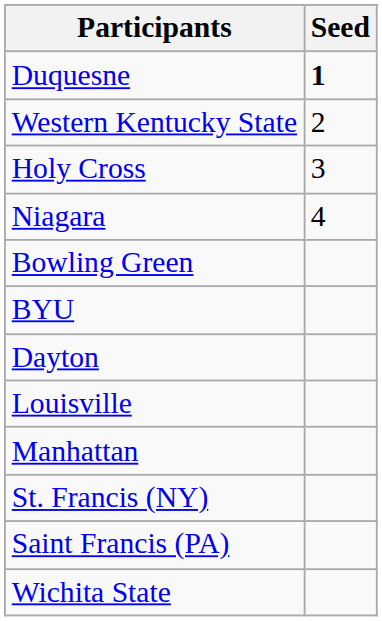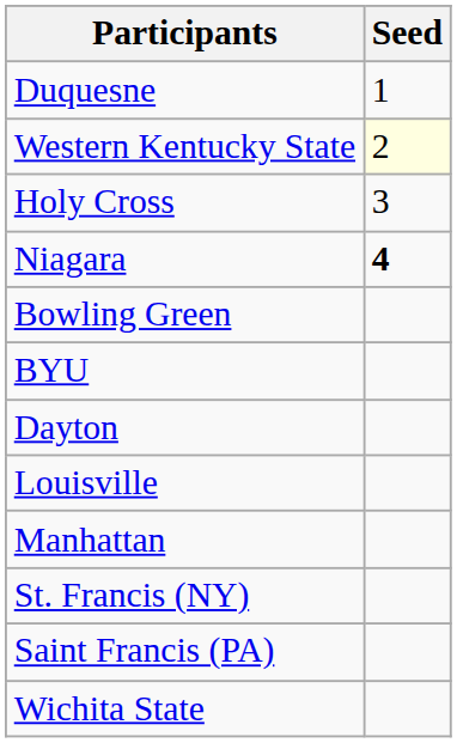Duquesne | Seed: bold -> normal
Western Kentucky State | Seed: no background -> lightyellow background
Niagara | Seed: normal -> bold
